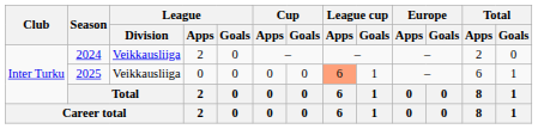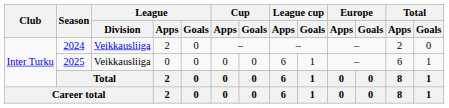2025 | League cup / Apps: lightsalmon background -> no background
